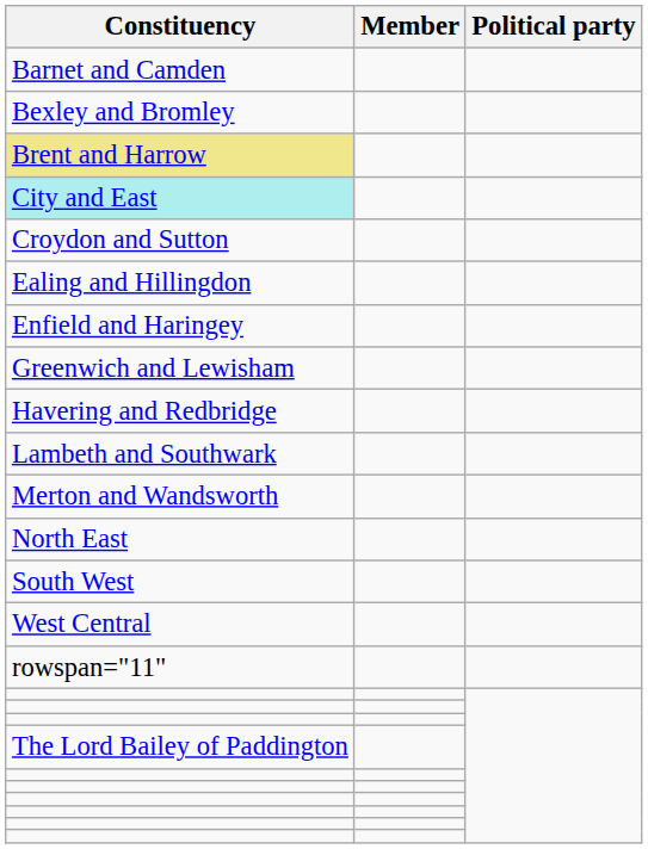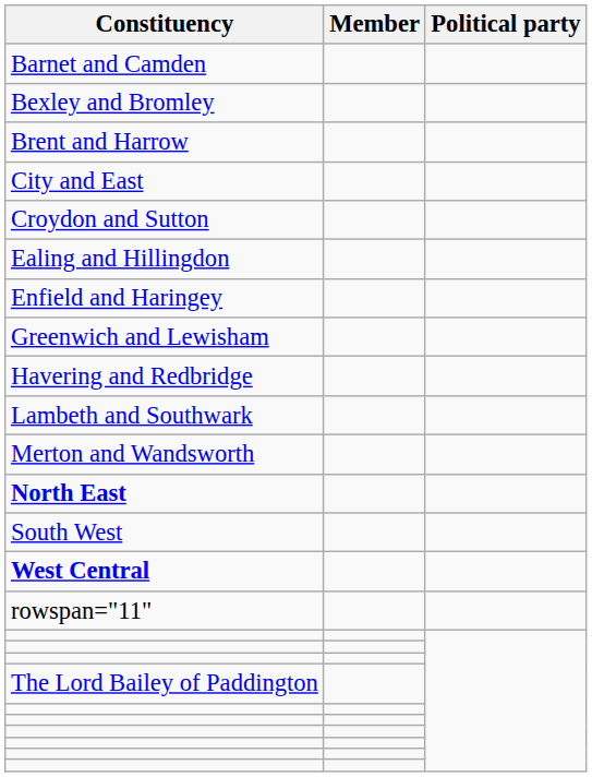Brent and Harrow | Constituency: khaki background -> no background
City and East | Constituency: paleturquoise background -> no background
North East | Constituency: normal -> bold
West Central | Constituency: normal -> bold
